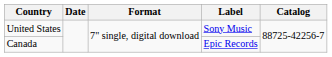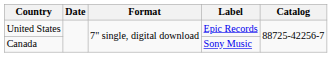United States | Label: Sony Music -> Epic Records
Canada | Label: Epic Records -> Sony Music
